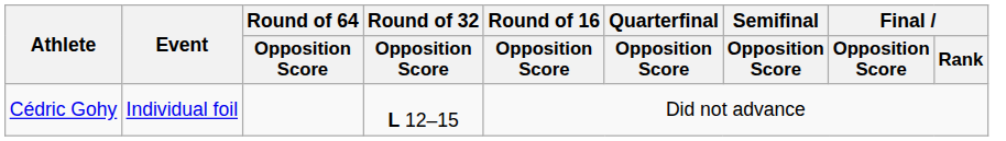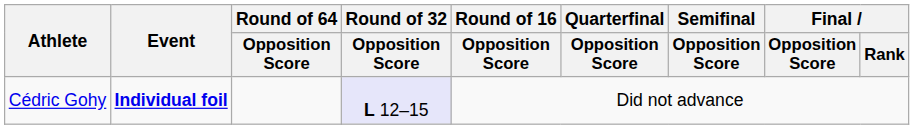Cédric Gohy | Event: normal -> bold
Cédric Gohy | Round of 32 / Opposition Score: no background -> lavender background
